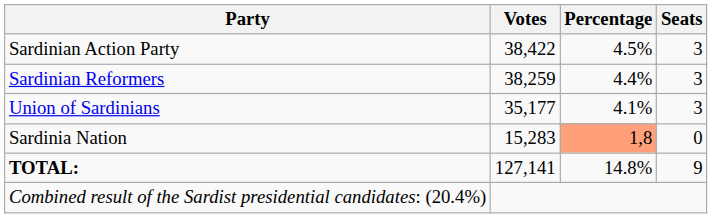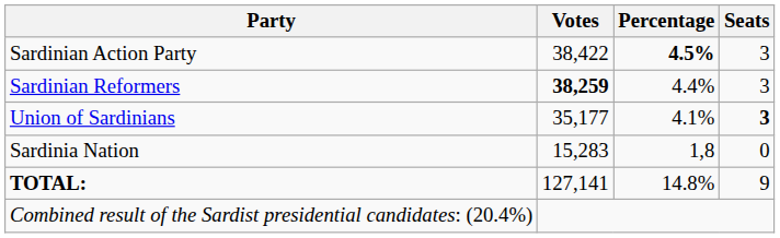Sardinian Action Party | Percentage: normal -> bold
Sardinian Reformers | Votes: normal -> bold
Union of Sardinians | Seats: normal -> bold
Sardinia Nation | Percentage: lightsalmon background -> no background
